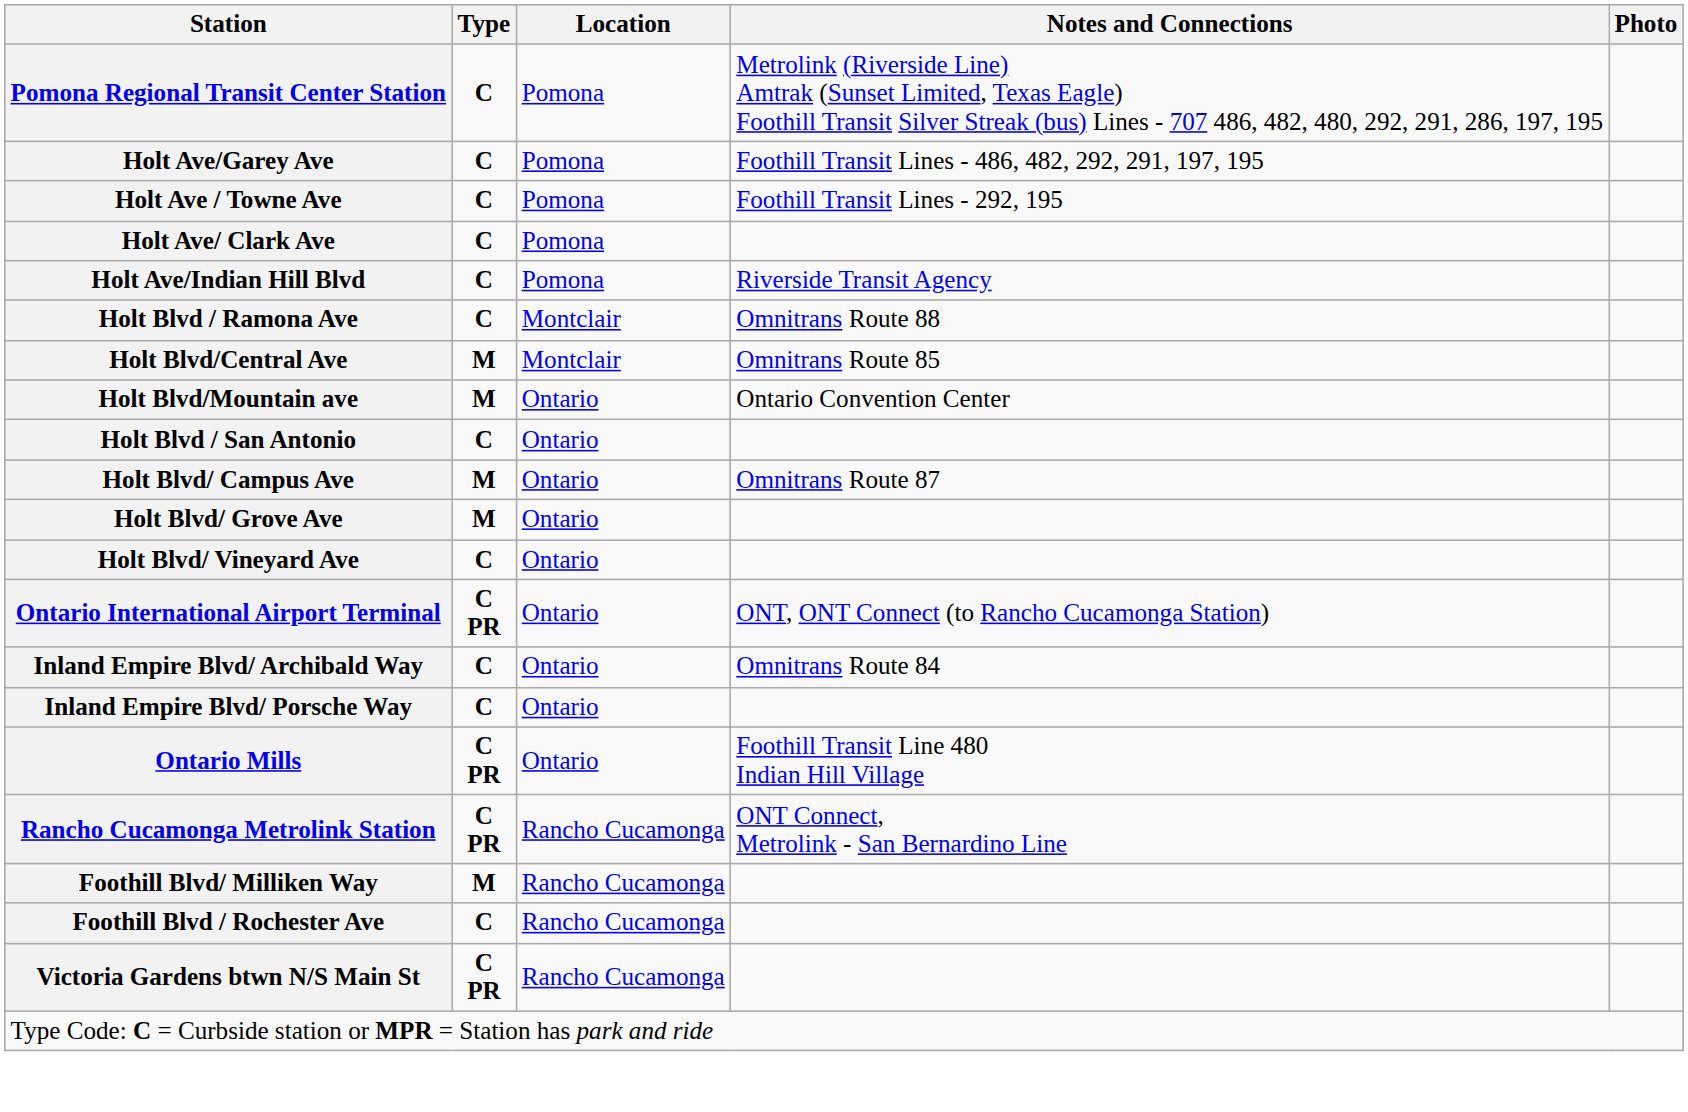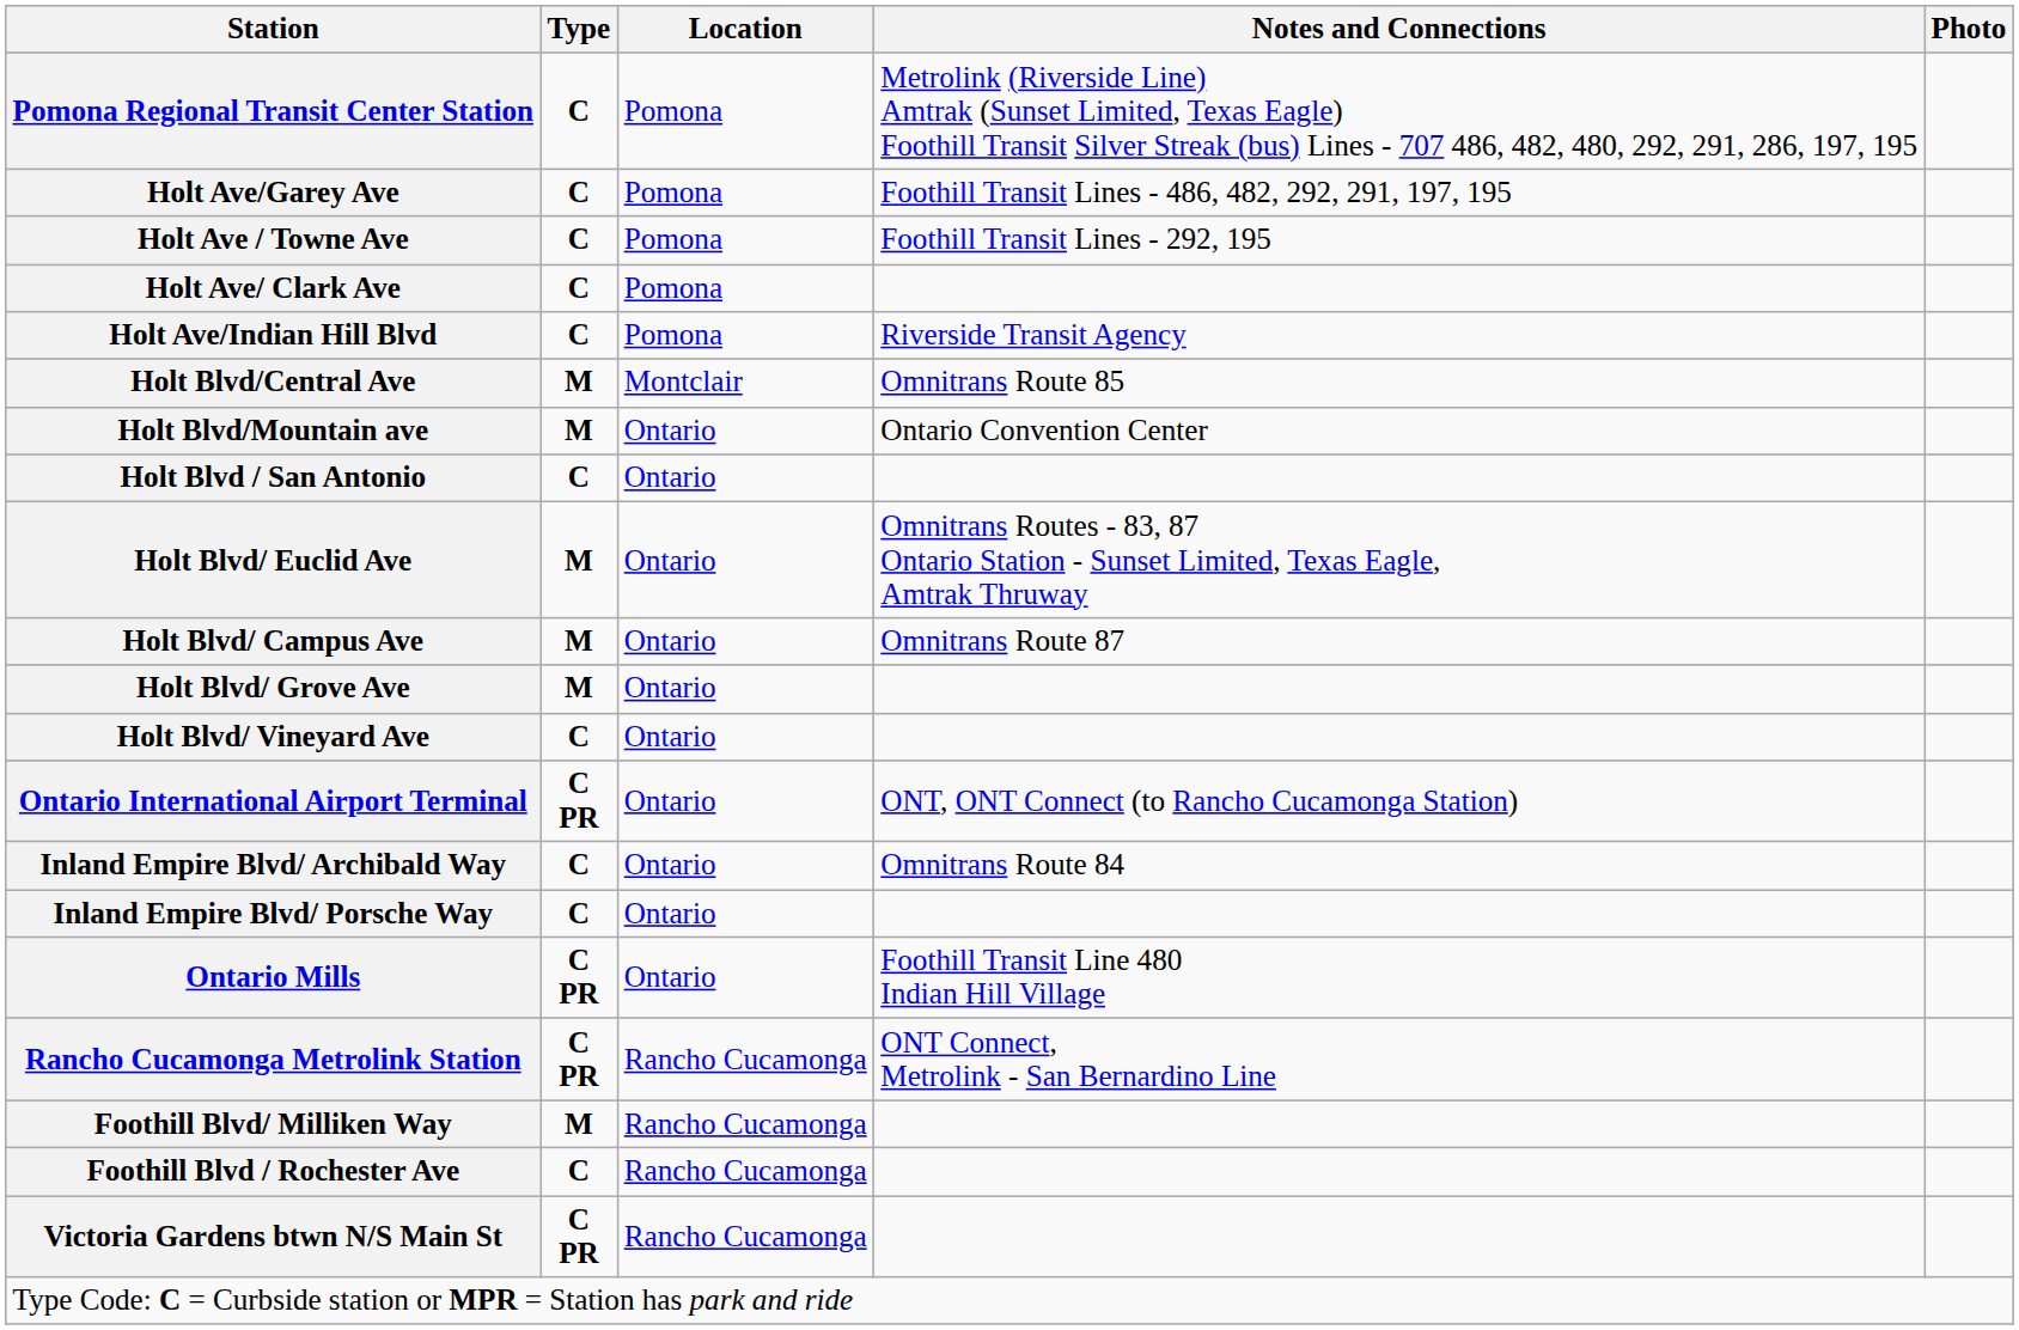- row: Holt Blvd / Ramona Ave | C | Montclair | Omnitrans Route 88
+ row: Holt Blvd/ Euclid Ave | M | Ontario | Omnitrans Routes - 83, 87 Ontario Station - Sunset Limited, Texas Eagle, Amtrak Thruway
